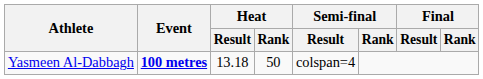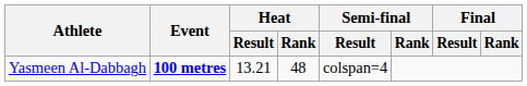Yasmeen Al-Dabbagh | Heat / Result: 13.18 -> 13.21
Yasmeen Al-Dabbagh | Heat / Rank: 50 -> 48
